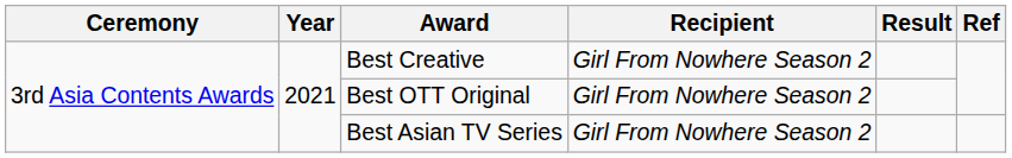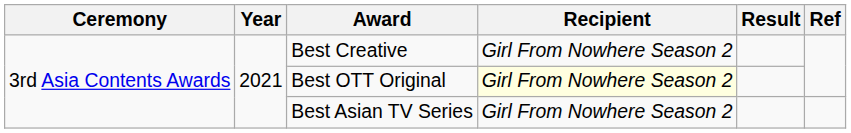Best OTT Original | Recipient: no background -> lightyellow background
